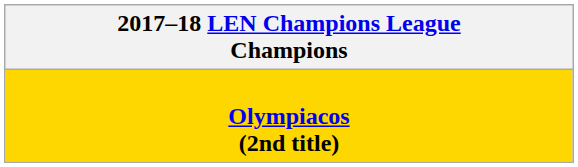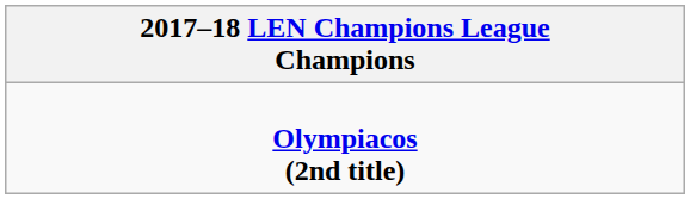row 2 | column 1: gold background -> no background
